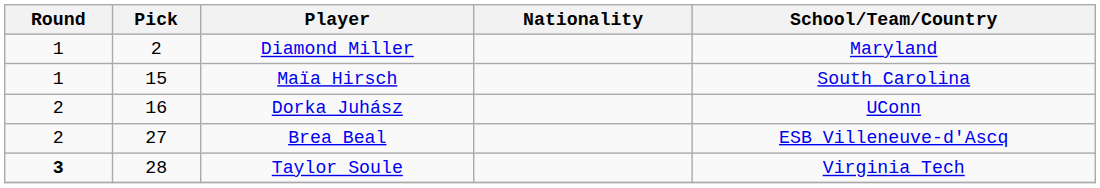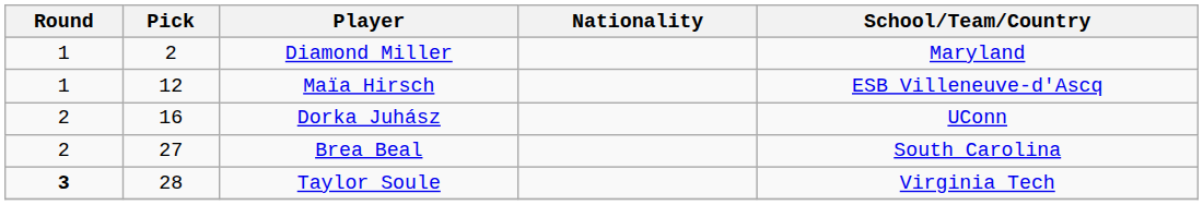Maïa Hirsch | Pick: 15 -> 12
Maïa Hirsch | School/Team/Country: South Carolina -> ESB Villeneuve-d'Ascq
Brea Beal | School/Team/Country: ESB Villeneuve-d'Ascq -> South Carolina
